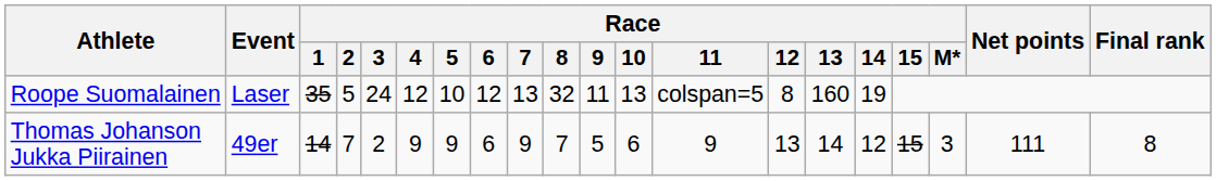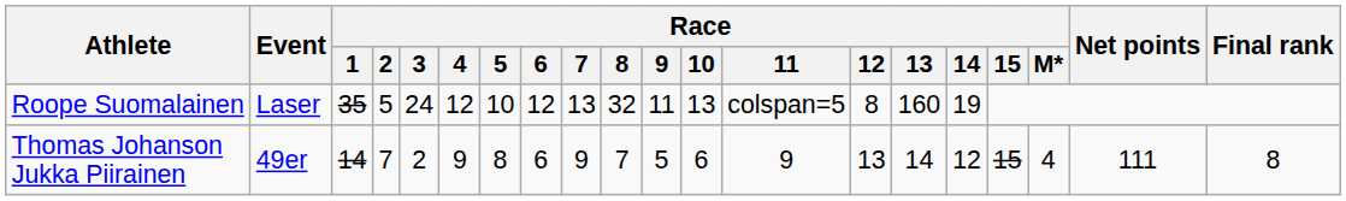Thomas Johanson Jukka Piirainen | Race / 5: 9 -> 8
Thomas Johanson Jukka Piirainen | Race / M*: 3 -> 4
